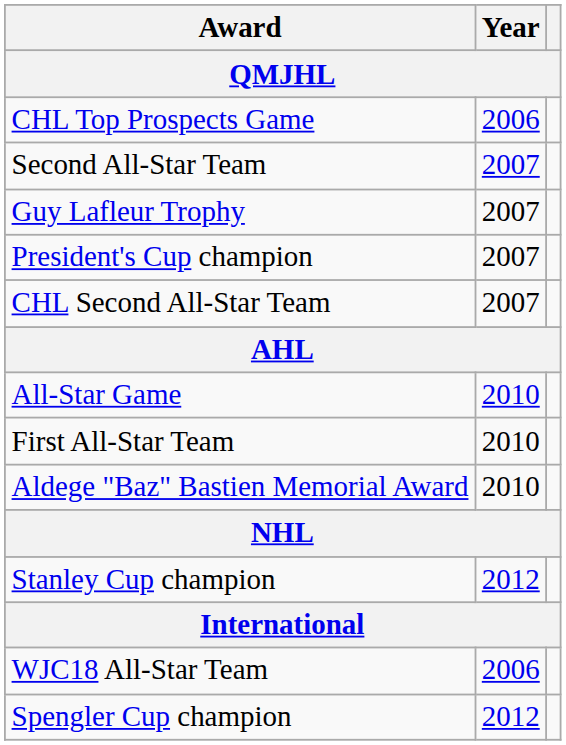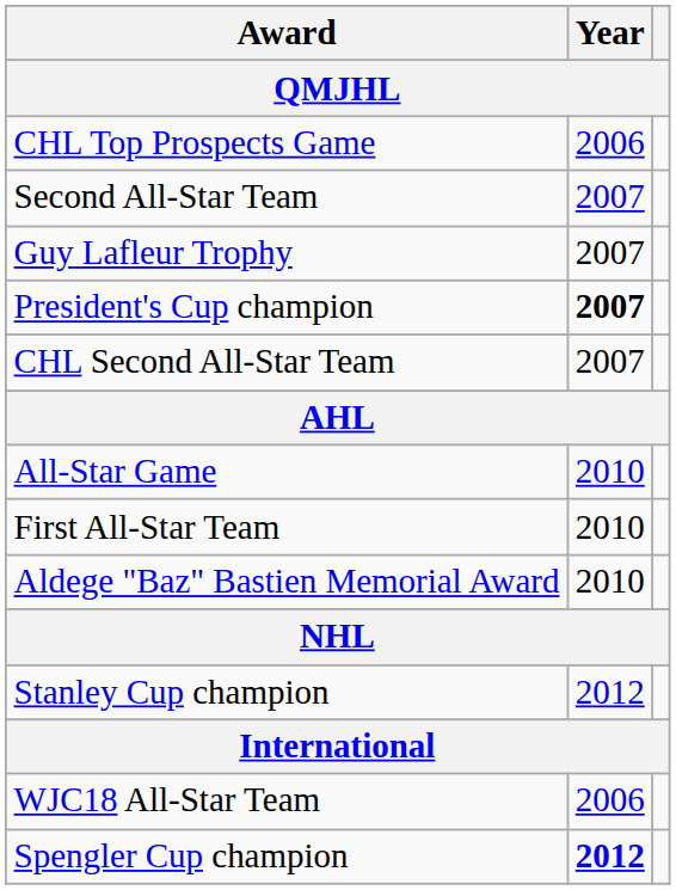President's Cup champion | Year: normal -> bold
Spengler Cup champion | Year: normal -> bold
